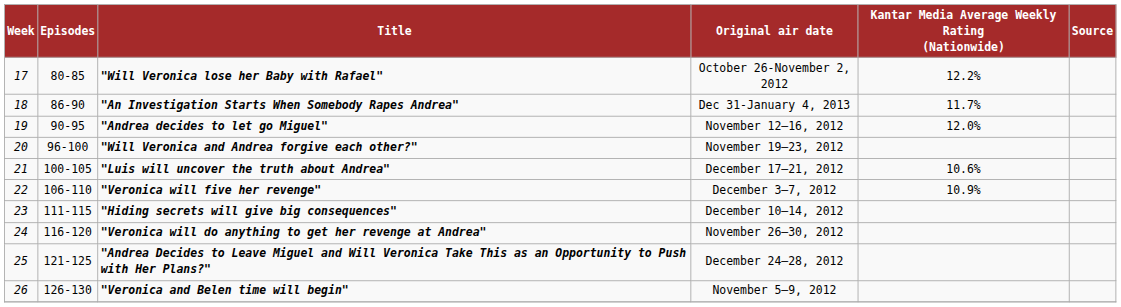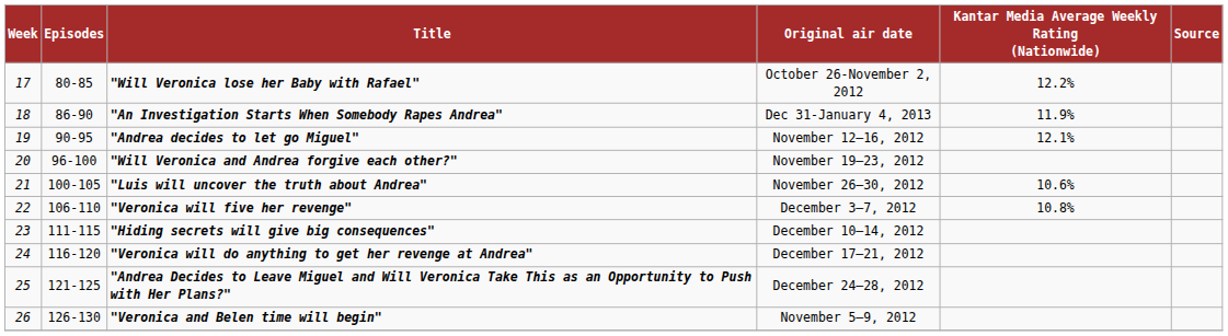"An Investigation Starts When Somebody Rapes Andrea" | Kantar Media Average Weekly Rating (Nationwide): 11.7% -> 11.9%
"Andrea decides to let go Miguel" | Kantar Media Average Weekly Rating (Nationwide): 12.0% -> 12.1%
"Luis will uncover the truth about Andrea" | Original air date: December 17–21, 2012 -> November 26–30, 2012
"Veronica will five her revenge" | Kantar Media Average Weekly Rating (Nationwide): 10.9% -> 10.8%
"Veronica will do anything to get her revenge at Andrea" | Original air date: November 26–30, 2012 -> December 17–21, 2012
